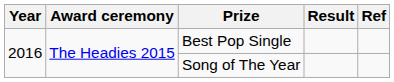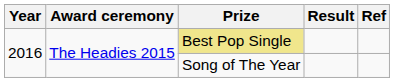Best Pop Single | Prize: no background -> khaki background
